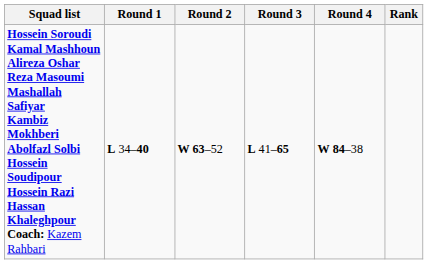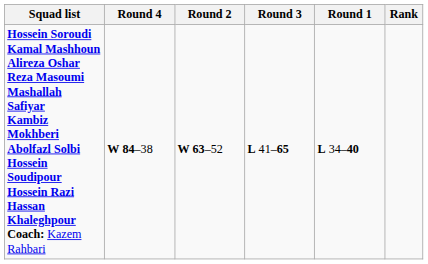columns swapped: Round 1 <-> Round 4
